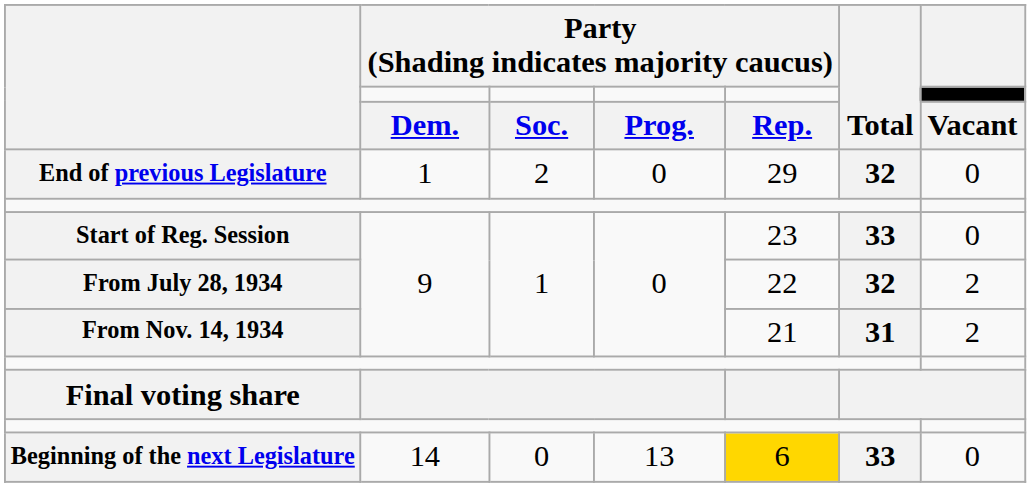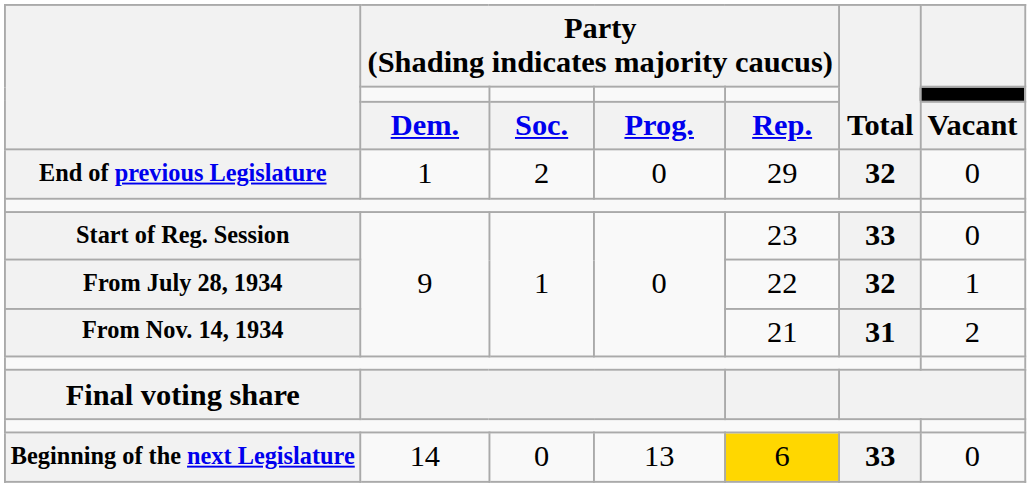From July 28, 1934 | column 7: 2 -> 1
